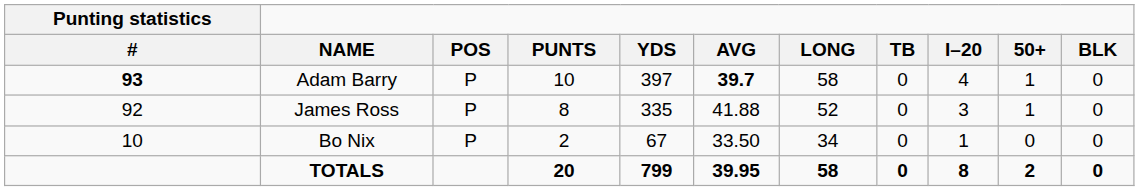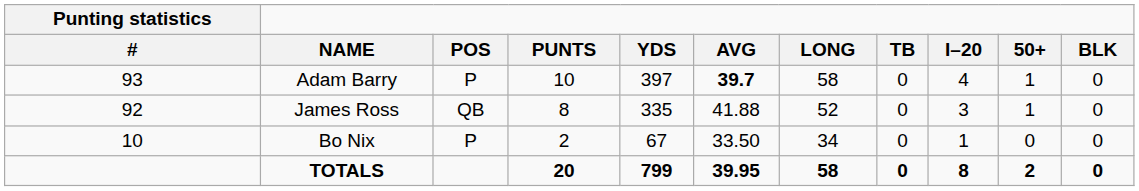Adam Barry | Punting statistics / #: bold -> normal
James Ross | POS: P -> QB
